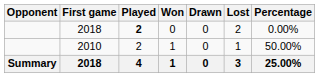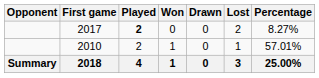row 2 | First game: 2018 -> 2017
row 2 | Percentage: 0.00% -> 8.27%
row 3 | Percentage: 50.00% -> 57.01%
